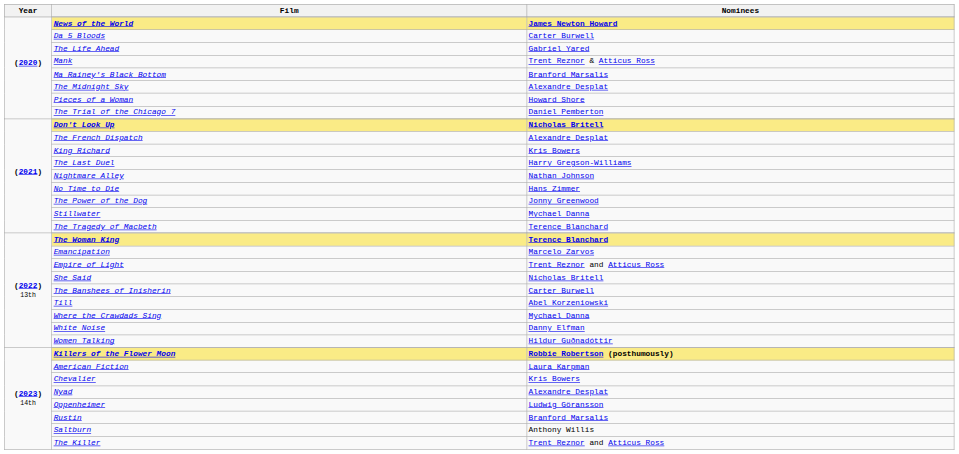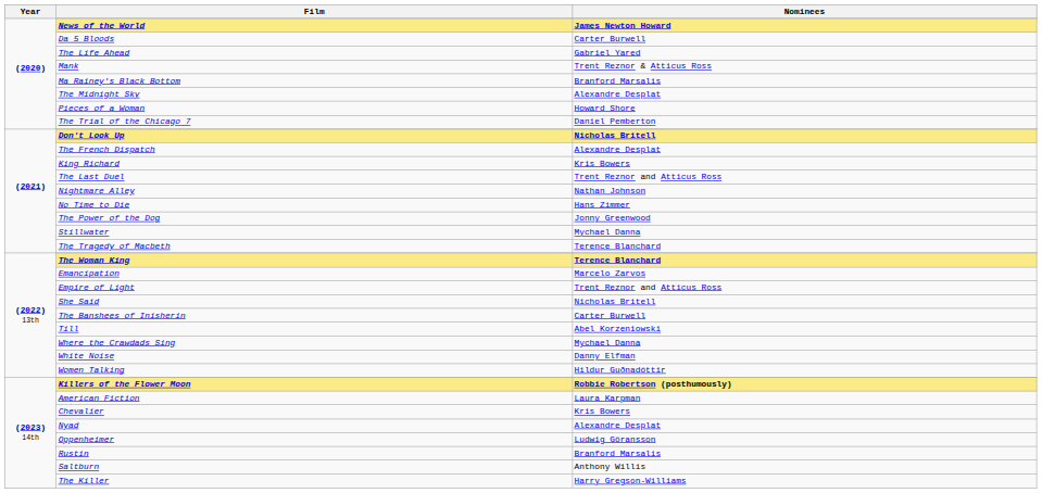The Last Duel | Nominees: Harry Gregson-Williams -> Trent Reznor and Atticus Ross
The Killer | Nominees: Trent Reznor and Atticus Ross -> Harry Gregson-Williams
